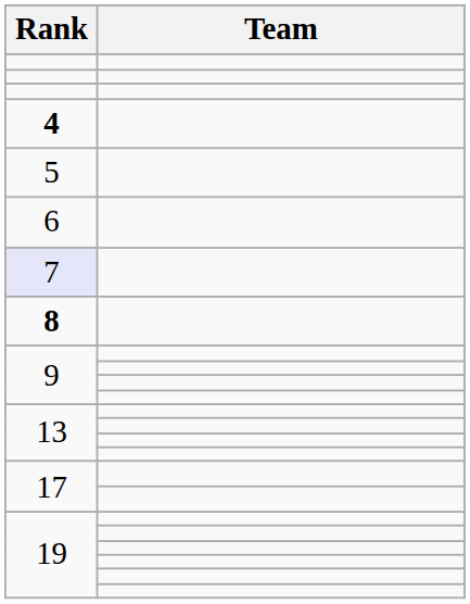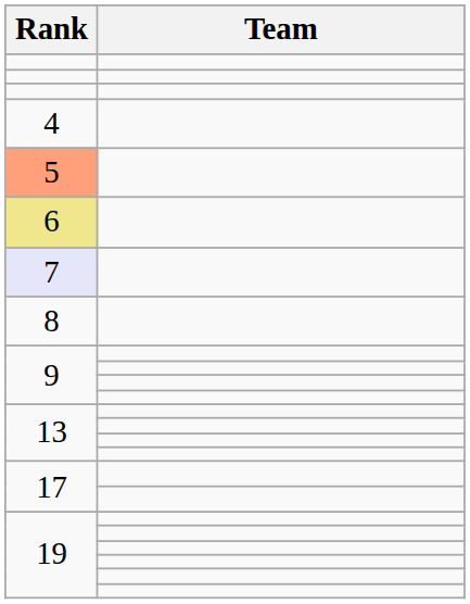row 5 | Rank: bold -> normal
row 6 | Rank: no background -> lightsalmon background
row 7 | Rank: no background -> khaki background
row 9 | Rank: bold -> normal
